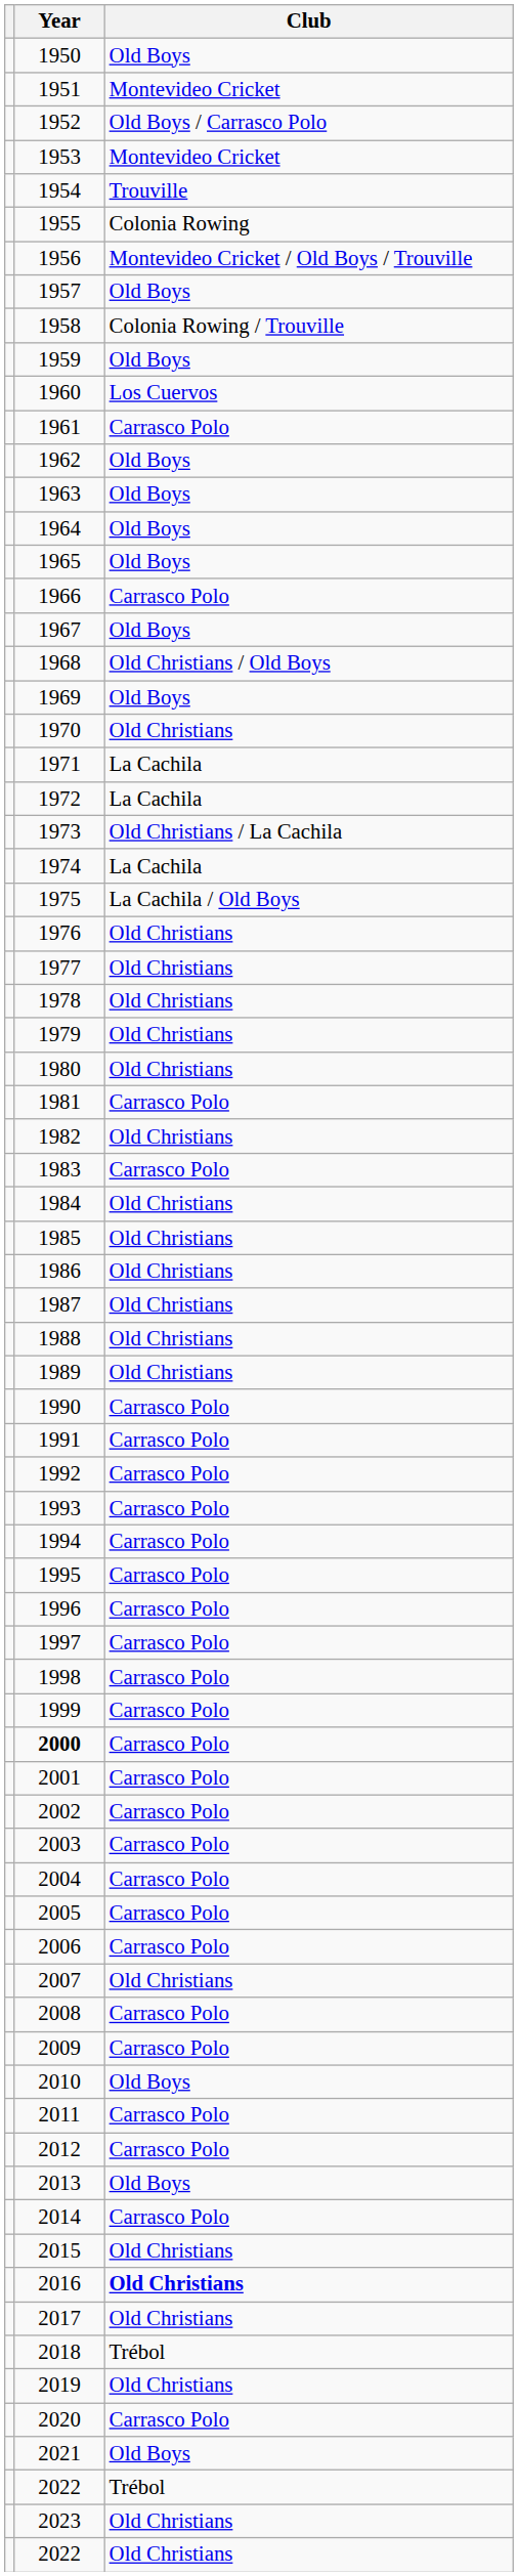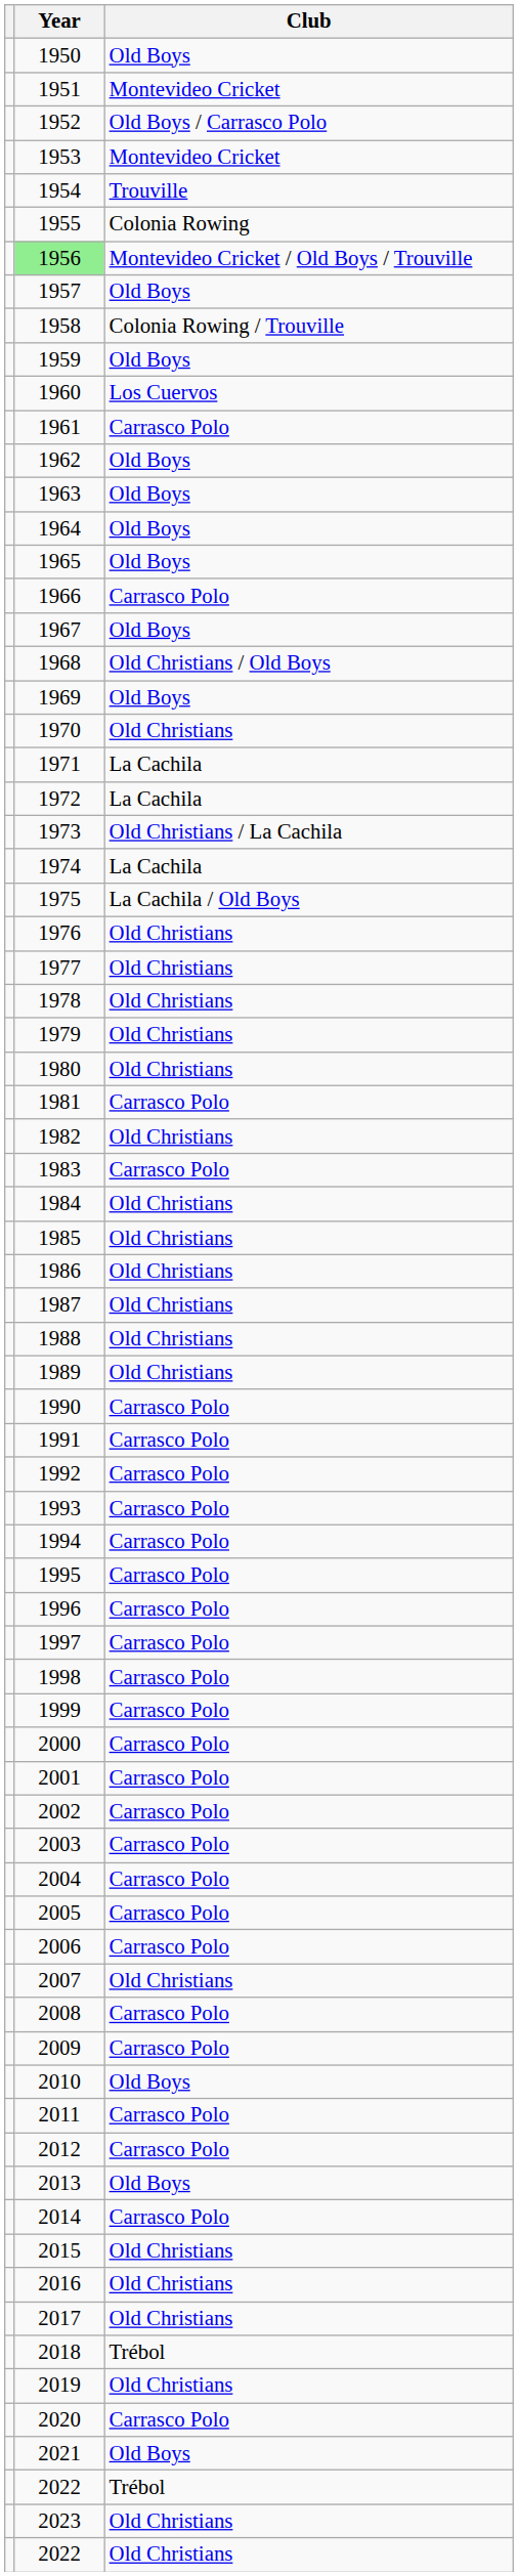1956 | Year: no background -> lightgreen background
2000 | Year: bold -> normal
2016 | Club: bold -> normal
